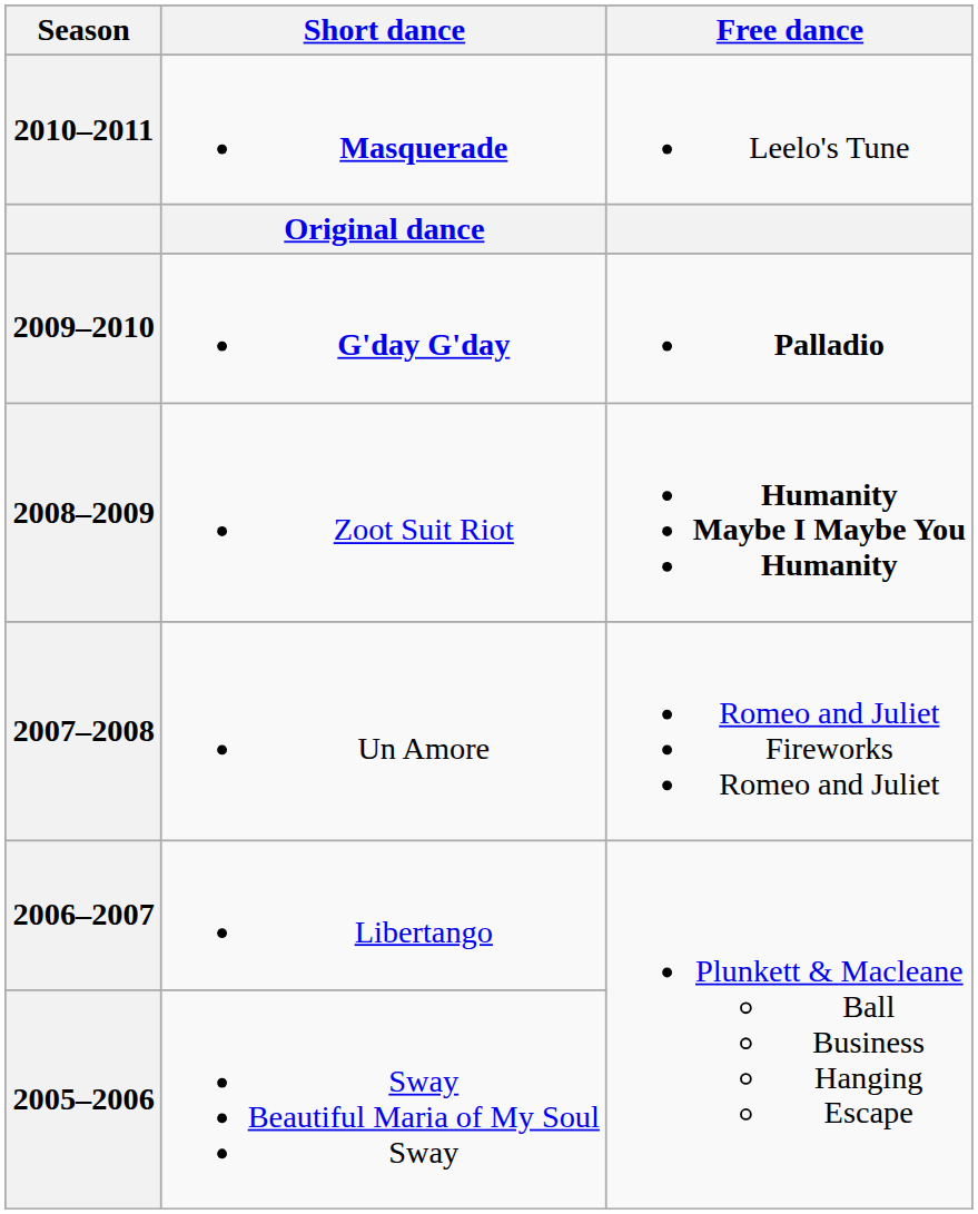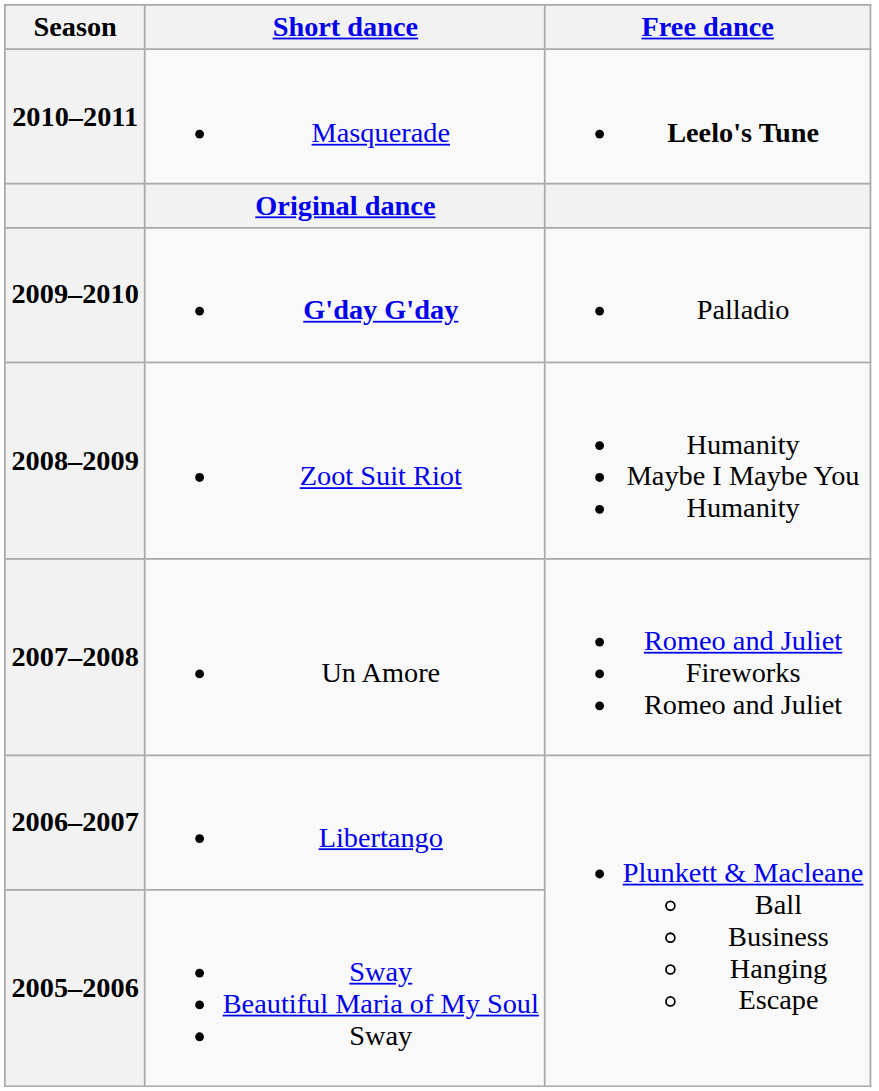2010–2011 | Short dance: bold -> normal
2010–2011 | Free dance: normal -> bold
2009–2010 | Free dance: bold -> normal
2008–2009 | Free dance: bold -> normal
